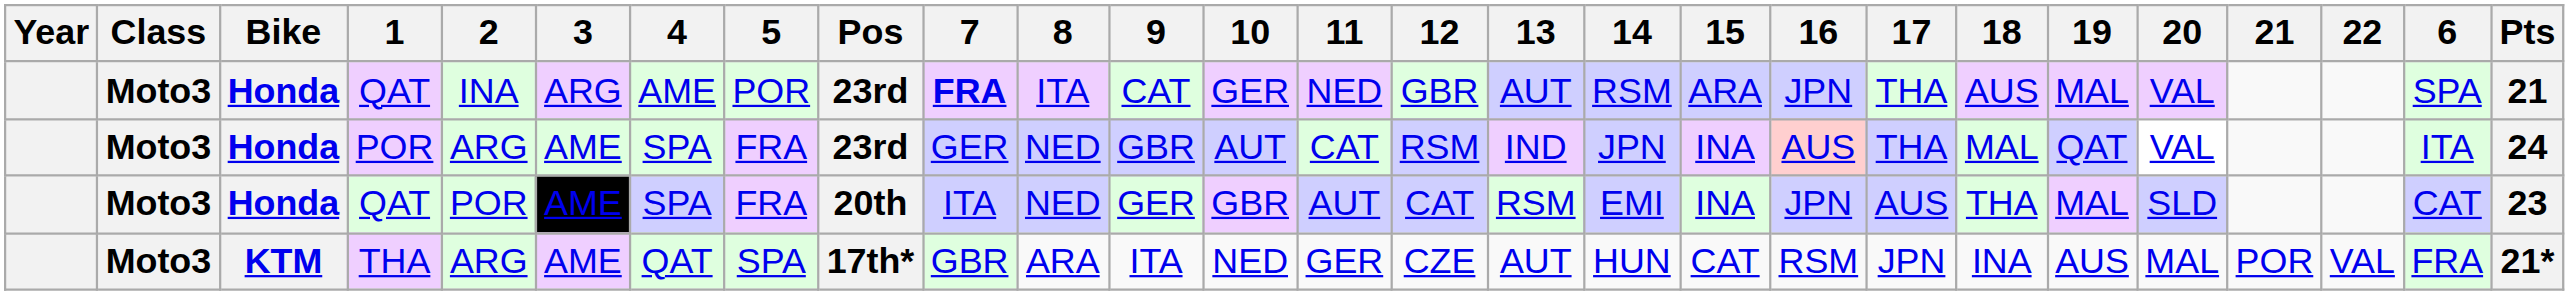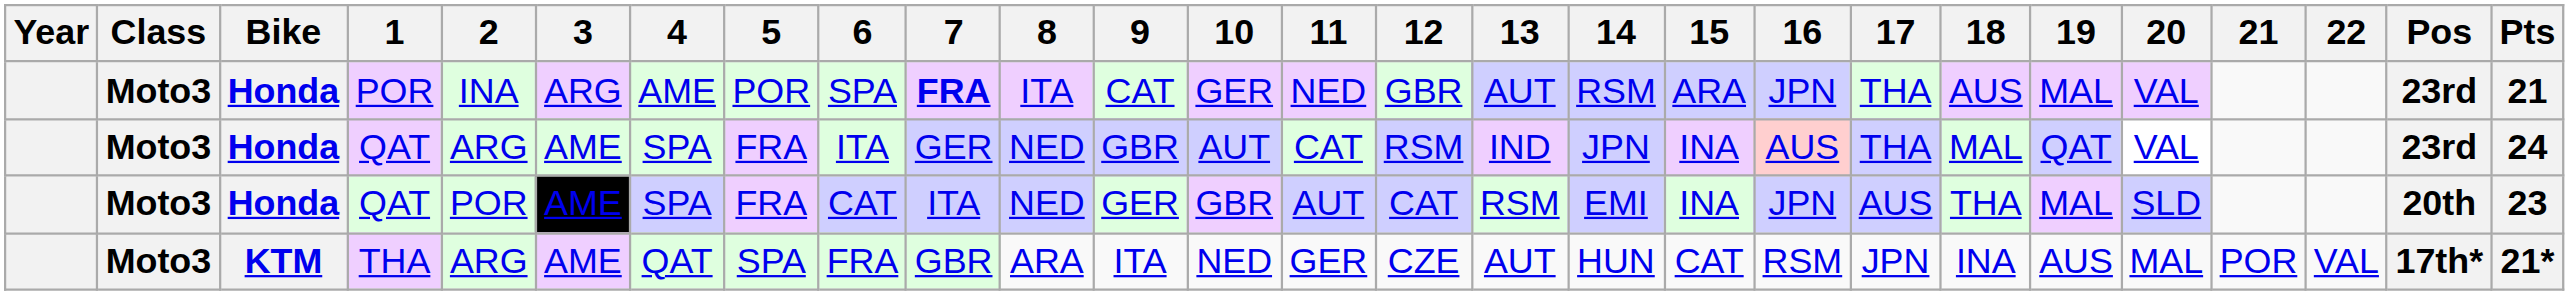columns swapped: 6 <-> Pos
row 2 | 1: QAT -> POR
row 3 | 1: POR -> QAT
